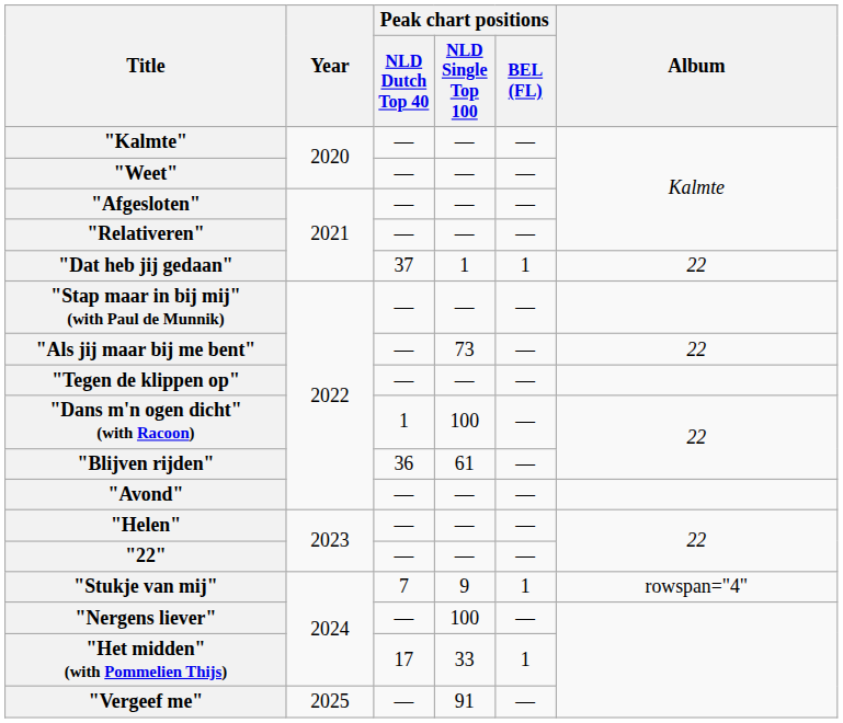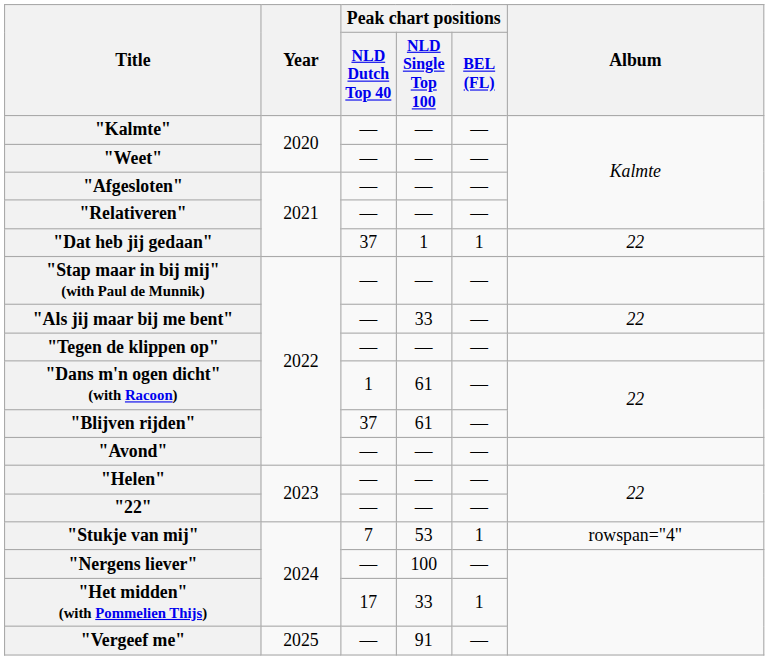"Als jij maar bij me bent" | Peak chart positions / NLD Single Top 100: 73 -> 33
"Dans m'n ogen dicht" (with Racoon) | Peak chart positions / NLD Single Top 100: 100 -> 61
"Blijven rijden" | Peak chart positions / NLD Dutch Top 40: 36 -> 37
"Stukje van mij" | Peak chart positions / NLD Single Top 100: 9 -> 53
